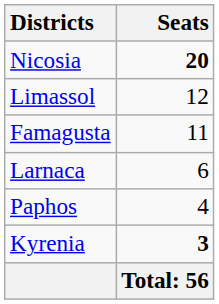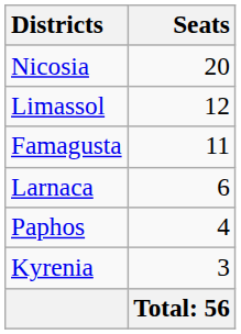Nicosia | Seats: bold -> normal
Kyrenia | Seats: bold -> normal
